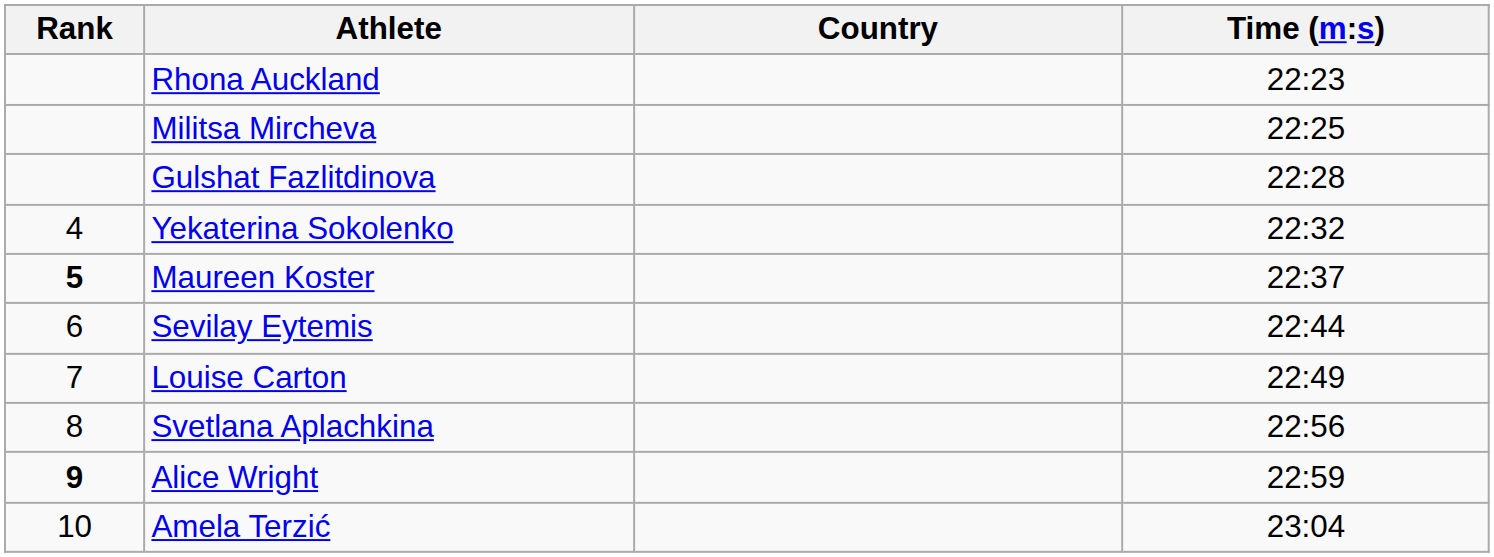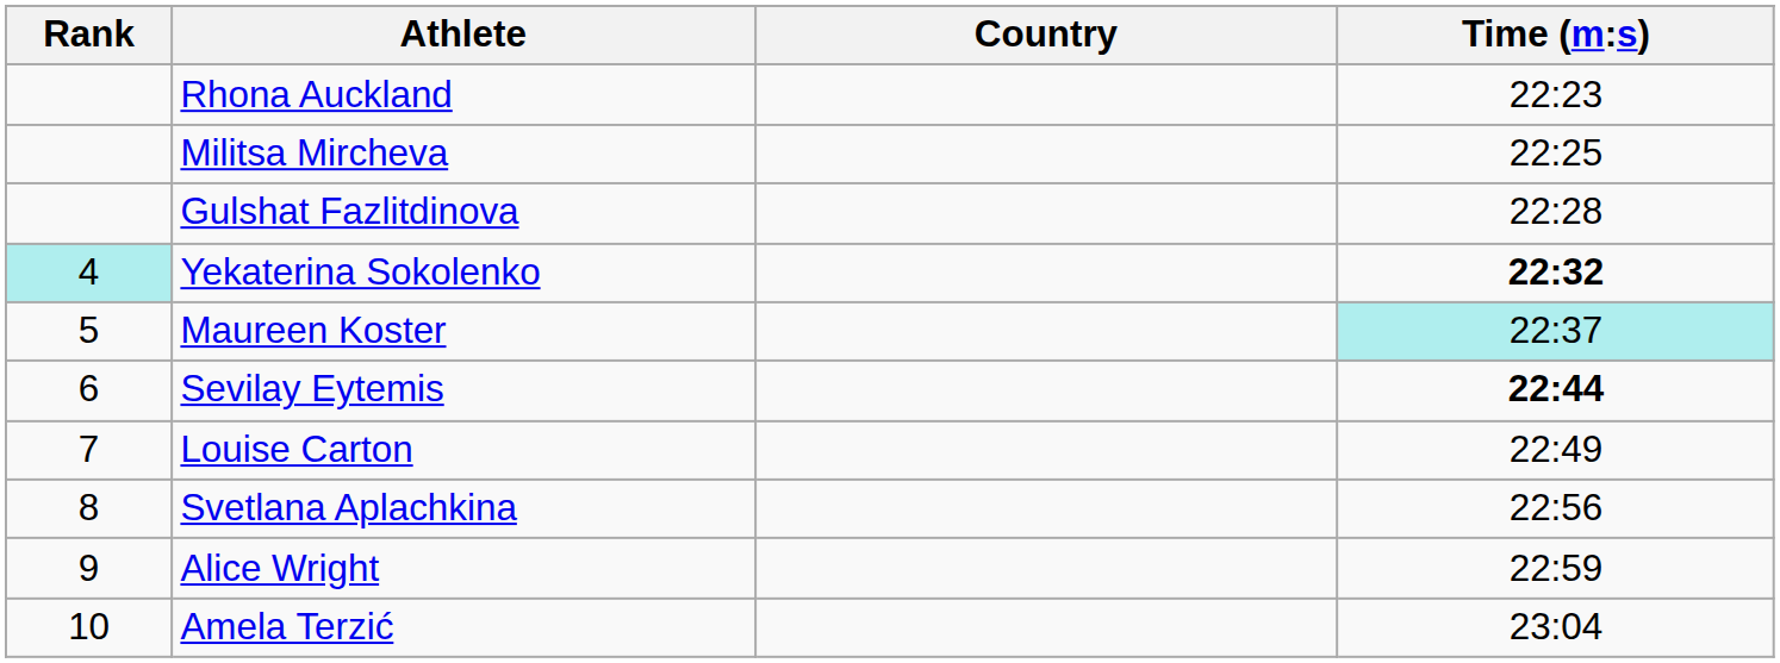Yekaterina Sokolenko | Rank: no background -> paleturquoise background
Yekaterina Sokolenko | Time (m:s): normal -> bold
Maureen Koster | Rank: bold -> normal
Maureen Koster | Time (m:s): no background -> paleturquoise background
Sevilay Eytemis | Time (m:s): normal -> bold
Alice Wright | Rank: bold -> normal
